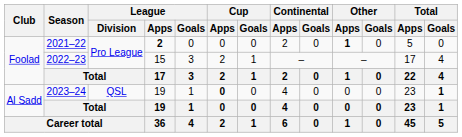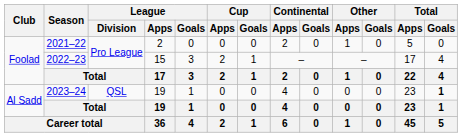2021–22 | League / Apps: bold -> normal
2021–22 | Other / Apps: bold -> normal
2023–24 | Cup / Apps: bold -> normal
